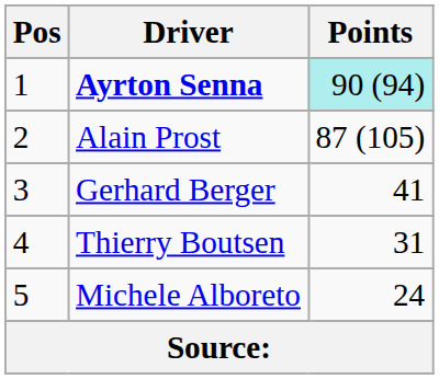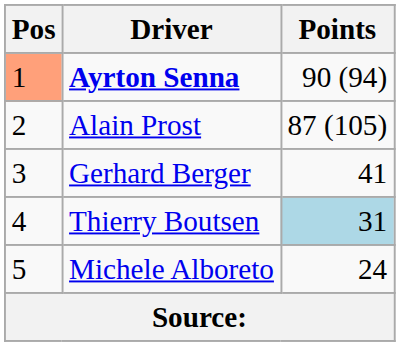Ayrton Senna | Pos: no background -> lightsalmon background
Ayrton Senna | Points: paleturquoise background -> no background
Thierry Boutsen | Points: no background -> lightblue background
